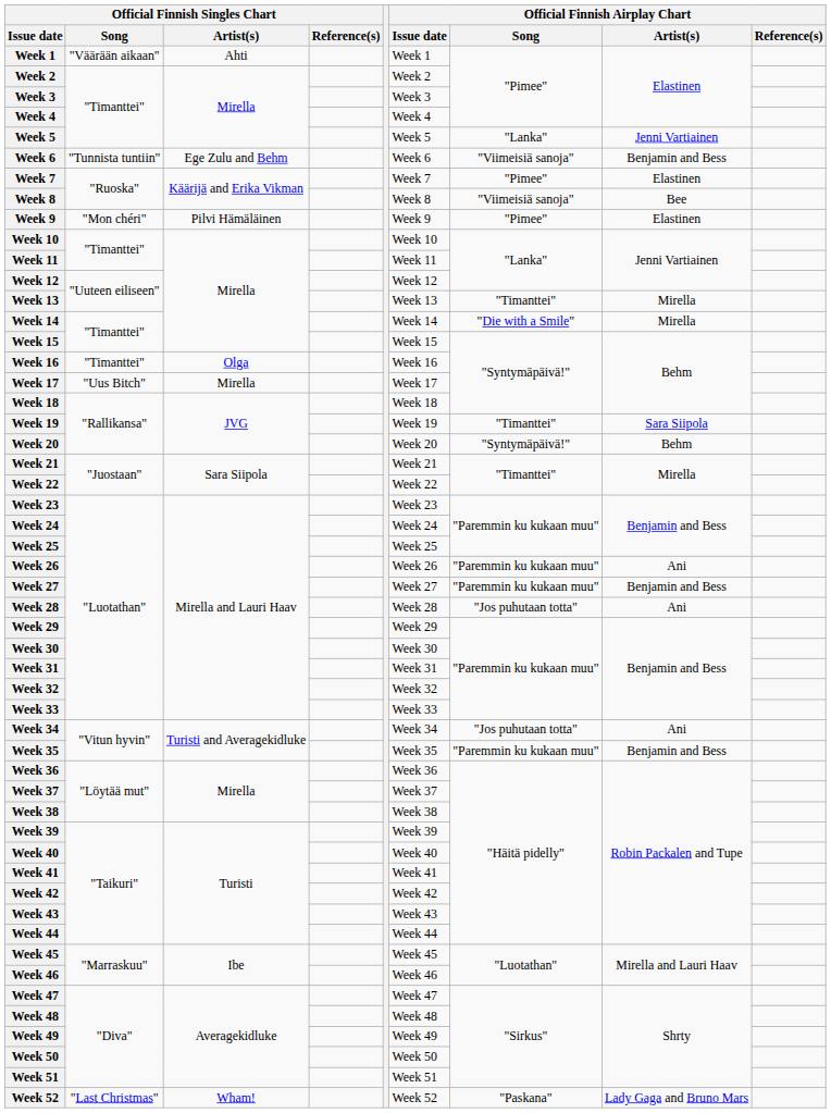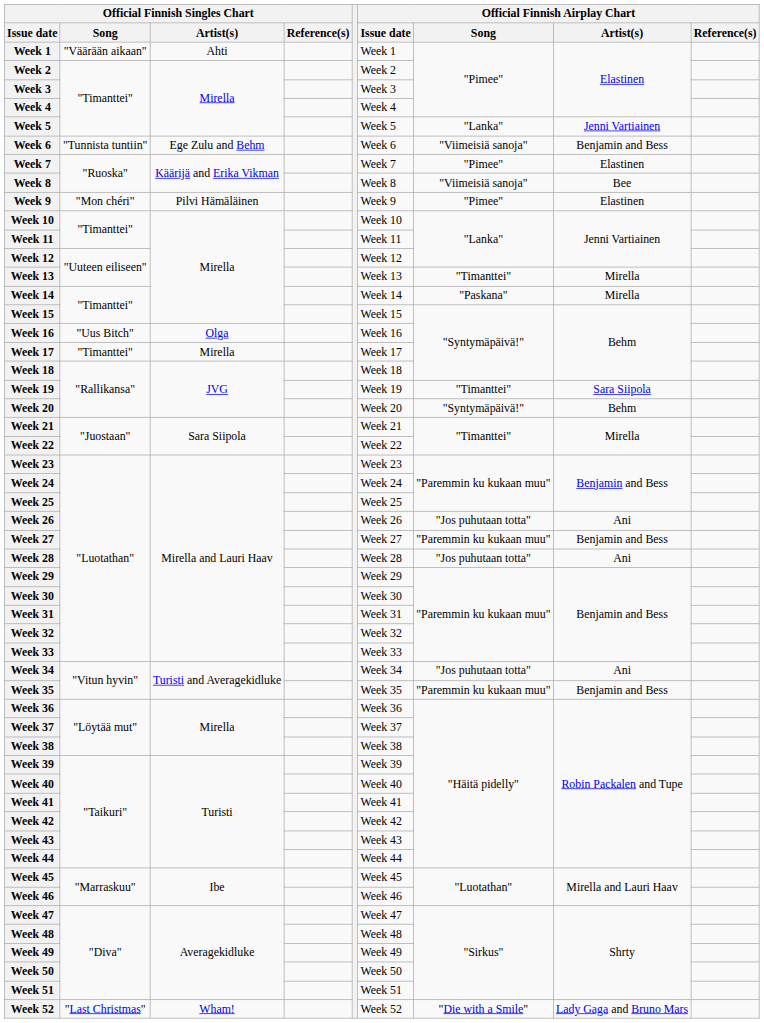row 16 | Official Finnish Airplay Chart / Song: "Die with a Smile" -> "Paskana"
row 18 | Official Finnish Singles Chart / Song: "Timanttei" -> "Uus Bitch"
row 19 | Official Finnish Singles Chart / Song: "Uus Bitch" -> "Timanttei"
row 28 | Official Finnish Airplay Chart / Song: "Paremmin ku kukaan muu" -> "Jos puhutaan totta"
row 54 | Official Finnish Airplay Chart / Song: "Paskana" -> "Die with a Smile"
